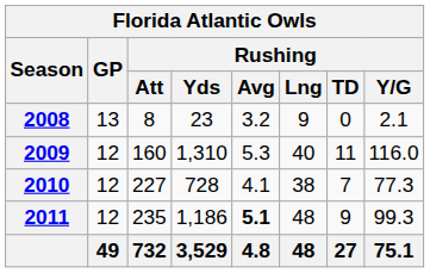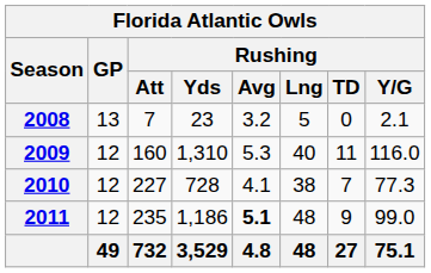2008 | Rushing / Att: 8 -> 7
2008 | Rushing / Lng: 9 -> 5
2011 | Rushing / Y/G: 99.3 -> 99.0
